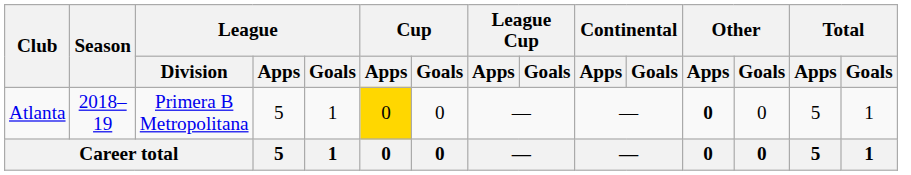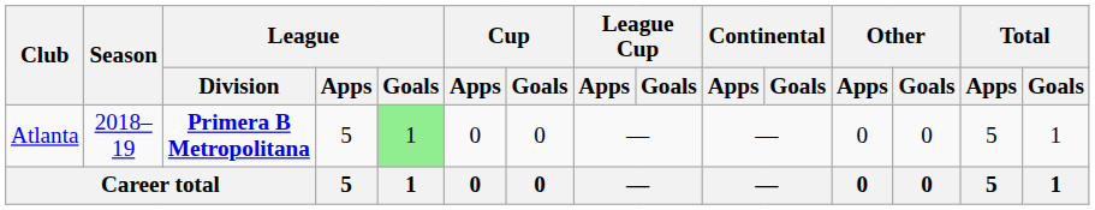Atlanta | League / Division: normal -> bold
Atlanta | League / Goals: no background -> lightgreen background
Atlanta | Cup / Apps: gold background -> no background
Atlanta | Other / Apps: bold -> normal
